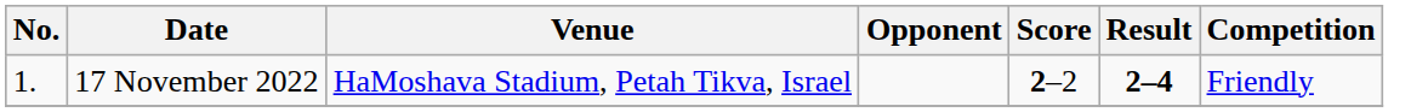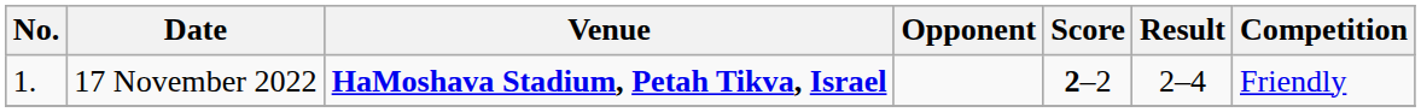17 November 2022 | Venue: normal -> bold
17 November 2022 | Result: bold -> normal
